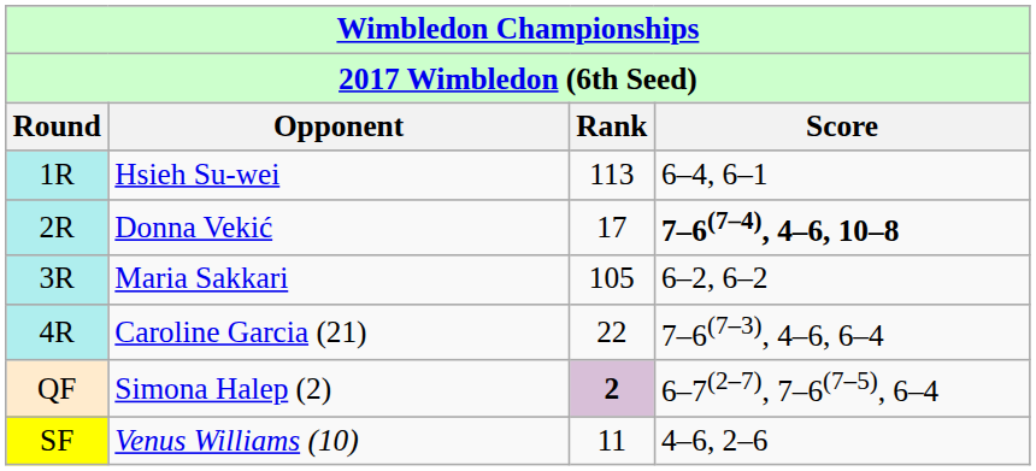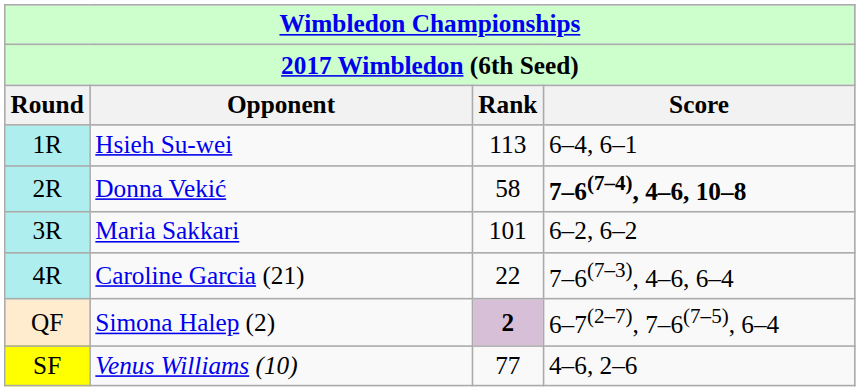Donna Vekić | Rank: 17 -> 58
Maria Sakkari | Rank: 105 -> 101
Venus Williams (10) | Rank: 11 -> 77
